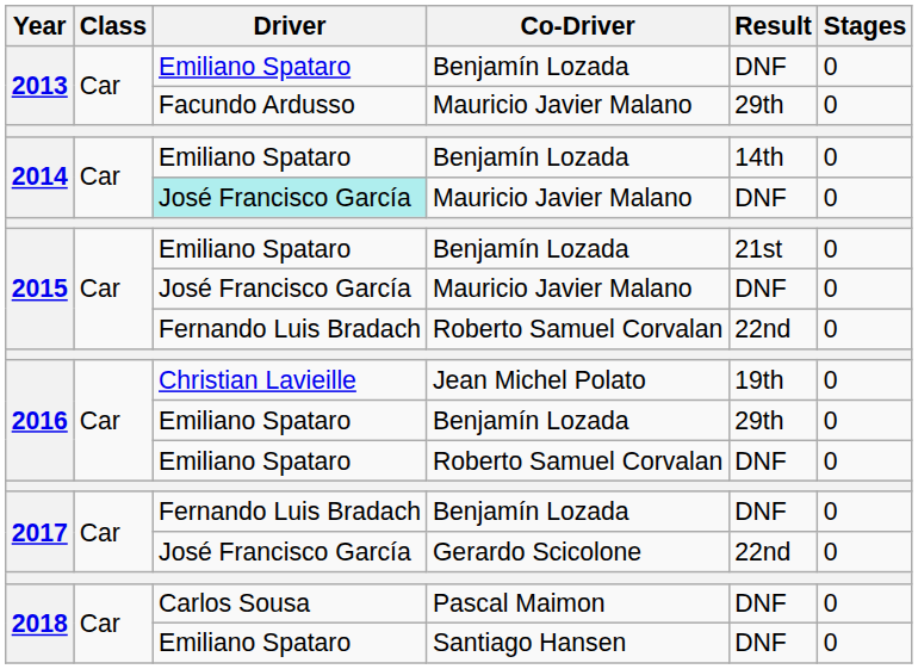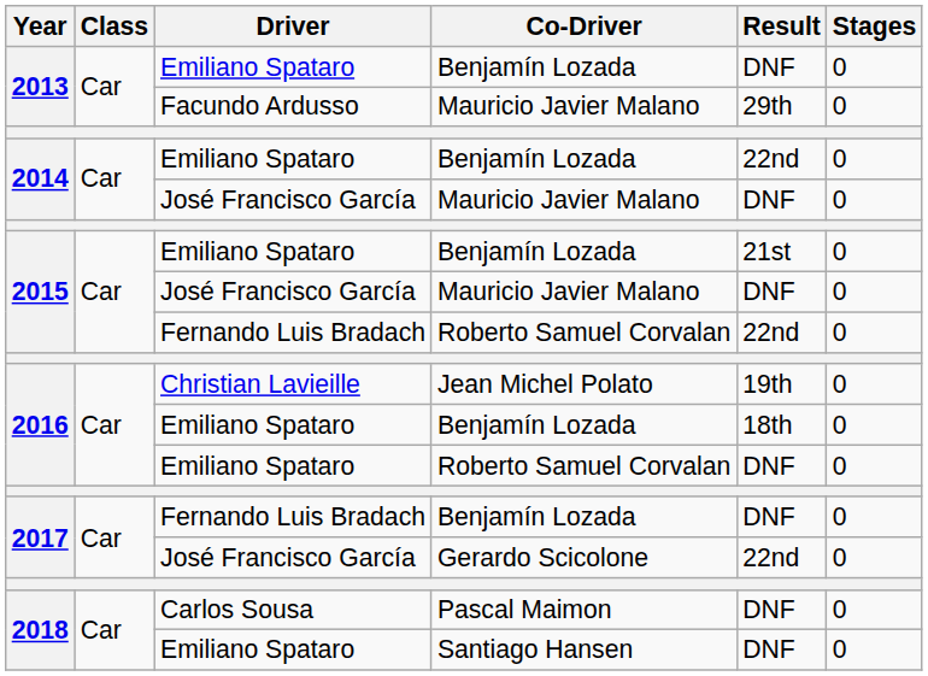2014 / Benjamín Lozada | Result: 14th -> 22nd
2014 / Mauricio Javier Malano | Driver: paleturquoise background -> no background
2016 / Benjamín Lozada | Result: 29th -> 18th
